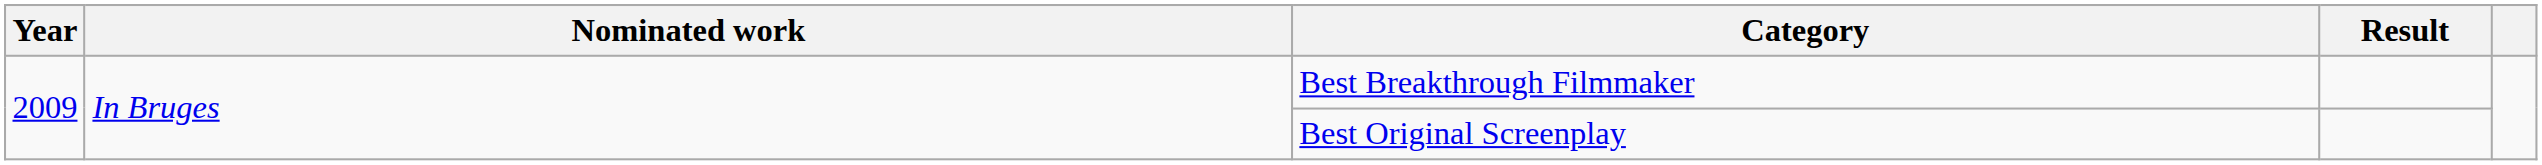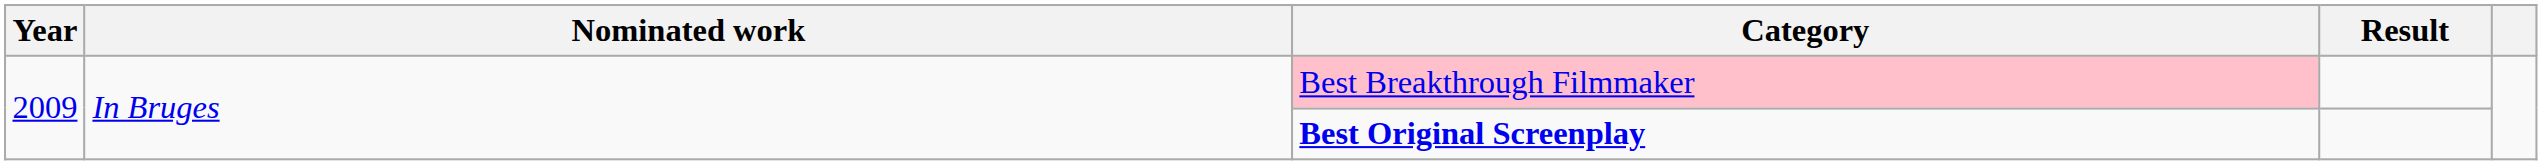Best Breakthrough Filmmaker | Category: no background -> pink background
Best Original Screenplay | Category: normal -> bold
